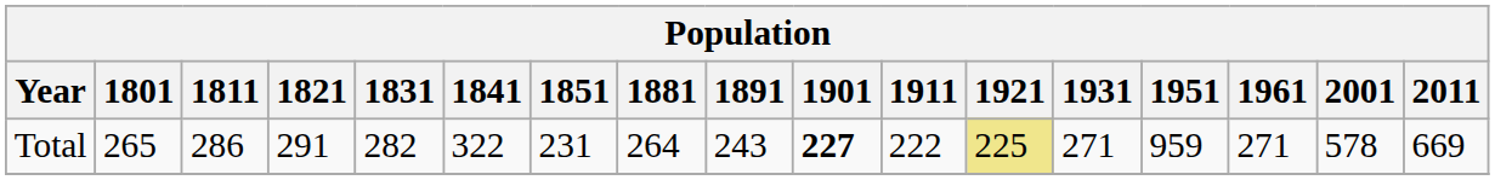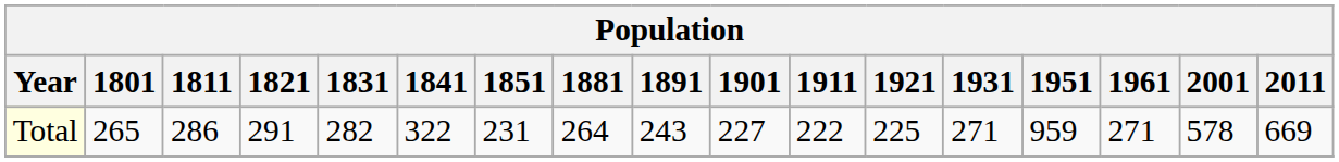row 3 | Year: no background -> lightyellow background
row 3 | 1901: bold -> normal
row 3 | 1921: khaki background -> no background
